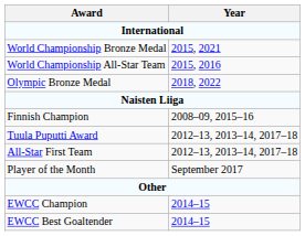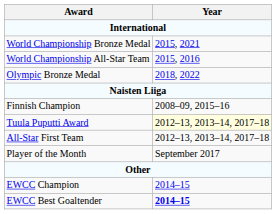Tuula Puputti Award | Year: no background -> lightyellow background
EWCC Best Goaltender | Year: normal -> bold
